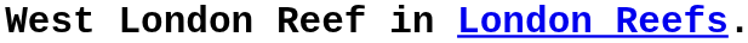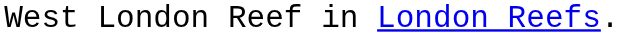row 1 | column 1: bold -> normal
